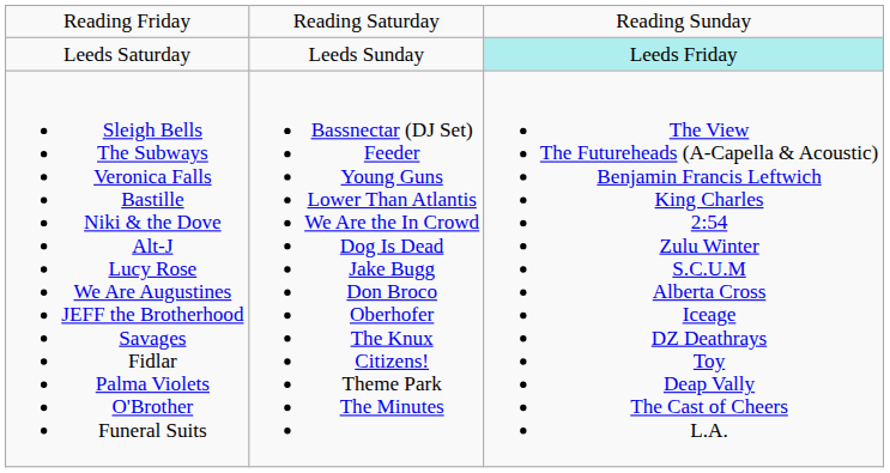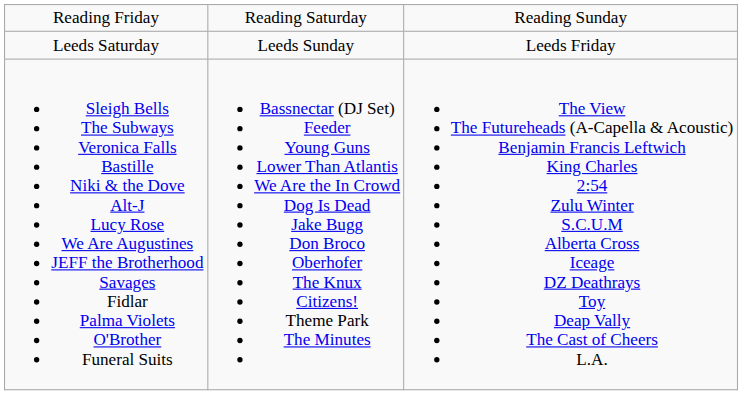Leeds Saturday | column 3: paleturquoise background -> no background
